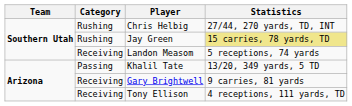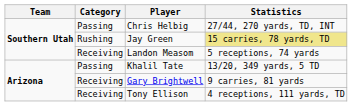Chris Helbig | Category: Rushing -> Passing
